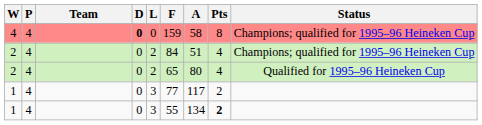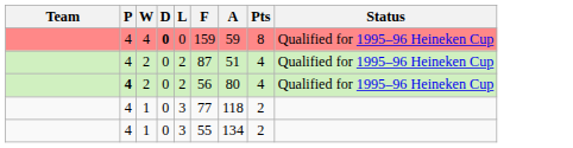columns swapped: Team <-> W
row 2 | A: 58 -> 59
row 2 | Status: Champions; qualified for 1995–96 Heineken Cup -> Qualified for 1995–96 Heineken Cup
row 3 | F: 84 -> 87
row 3 | Status: Champions; qualified for 1995–96 Heineken Cup -> Qualified for 1995–96 Heineken Cup
row 4 | P: normal -> bold
row 4 | F: 65 -> 56
row 5 | A: 117 -> 118
row 6 | Pts: bold -> normal
